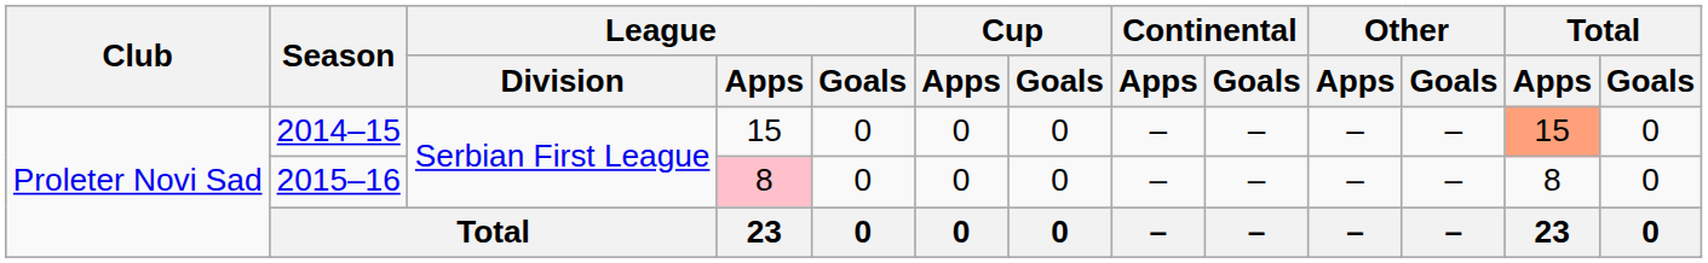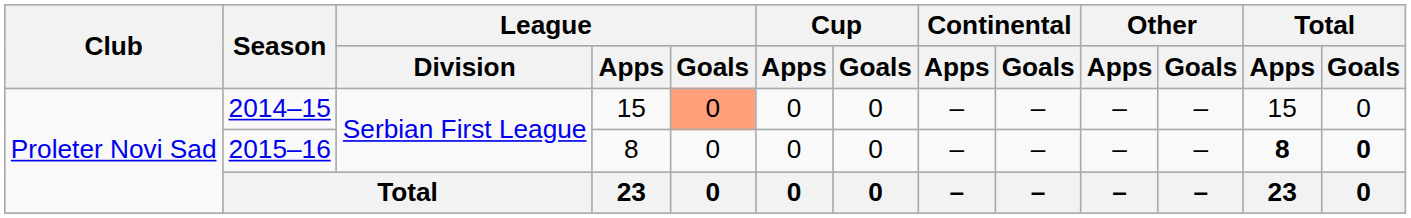2014–15 | League / Goals: no background -> lightsalmon background
2014–15 | Total / Apps: lightsalmon background -> no background
2015–16 | League / Apps: pink background -> no background
2015–16 | Total / Apps: normal -> bold
2015–16 | Total / Goals: normal -> bold
